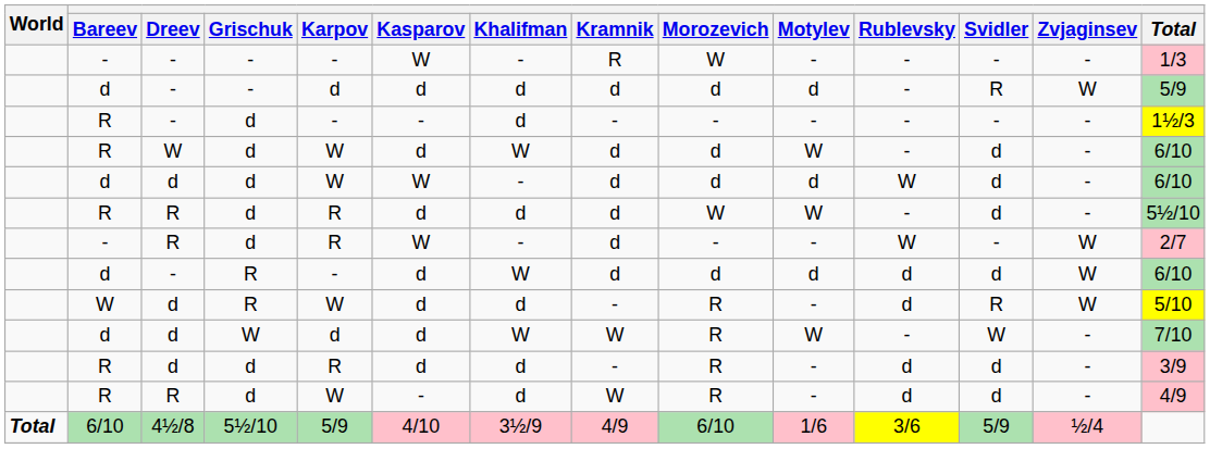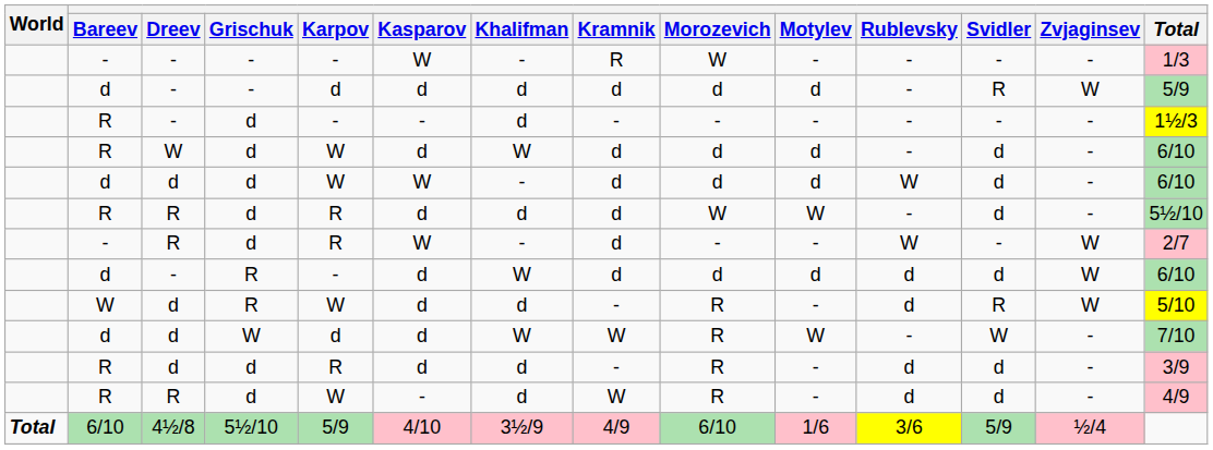row 6 | Motylev: W -> d
